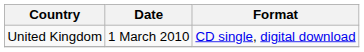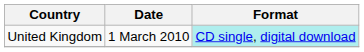United Kingdom | Format: no background -> paleturquoise background
